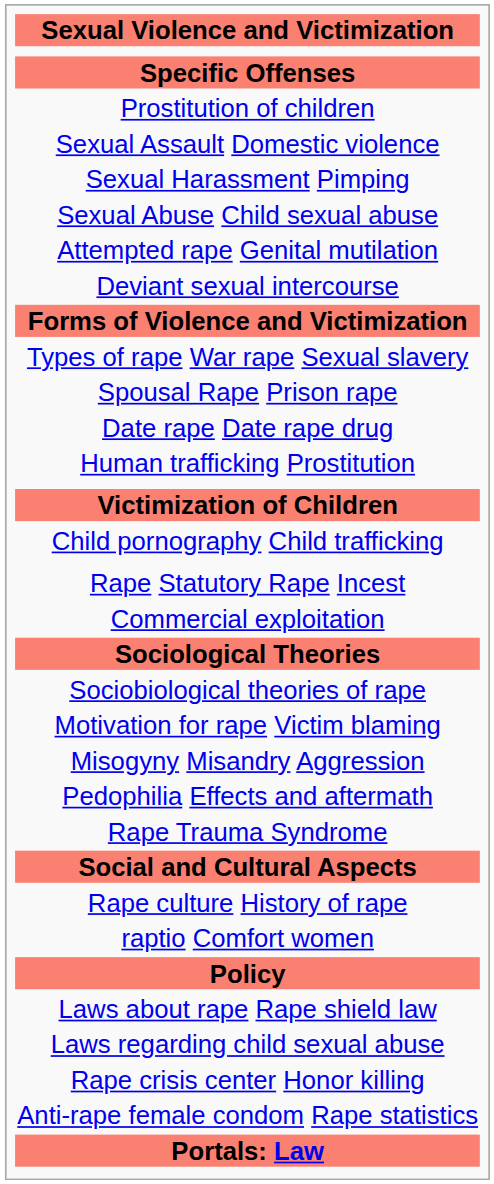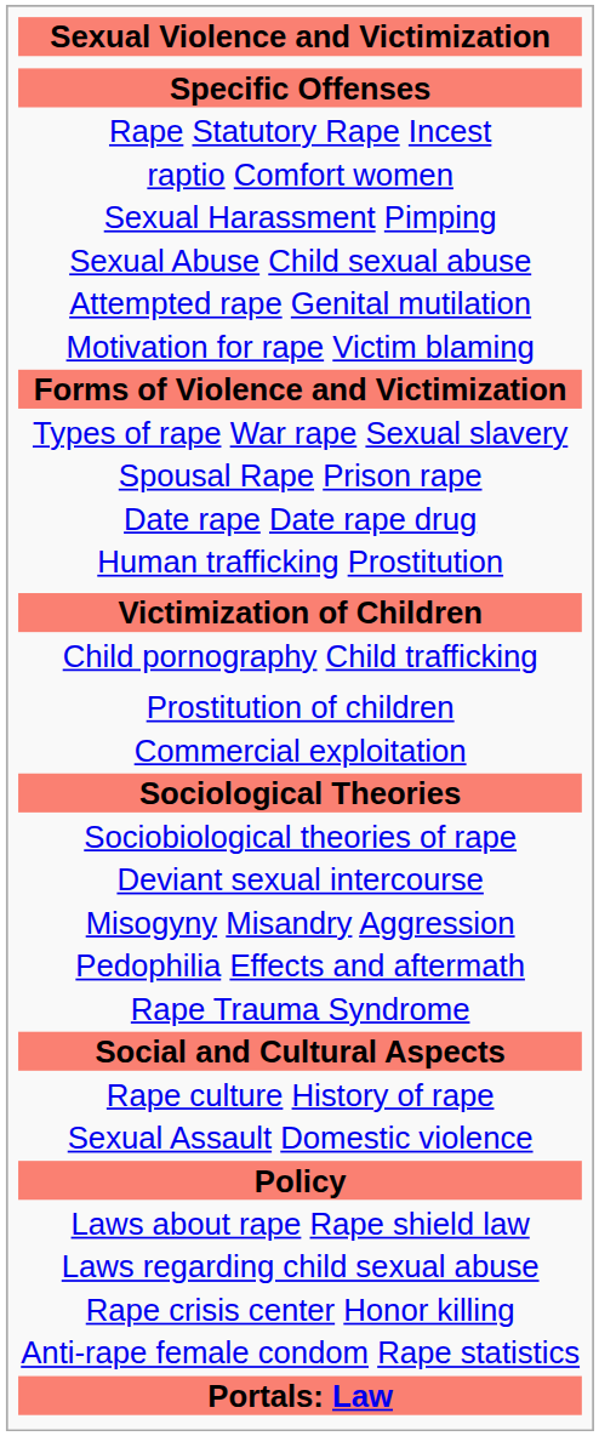row 3 | column 1: Prostitution of children -> Rape Statutory Rape Incest
row 4 | column 1: Sexual Assault Domestic violence -> raptio Comfort women
row 8 | column 1: Deviant sexual intercourse -> Motivation for rape Victim blaming
row 16 | column 1: Rape Statutory Rape Incest -> Prostitution of children
row 20 | column 1: Motivation for rape Victim blaming -> Deviant sexual intercourse
row 26 | column 1: raptio Comfort women -> Sexual Assault Domestic violence
